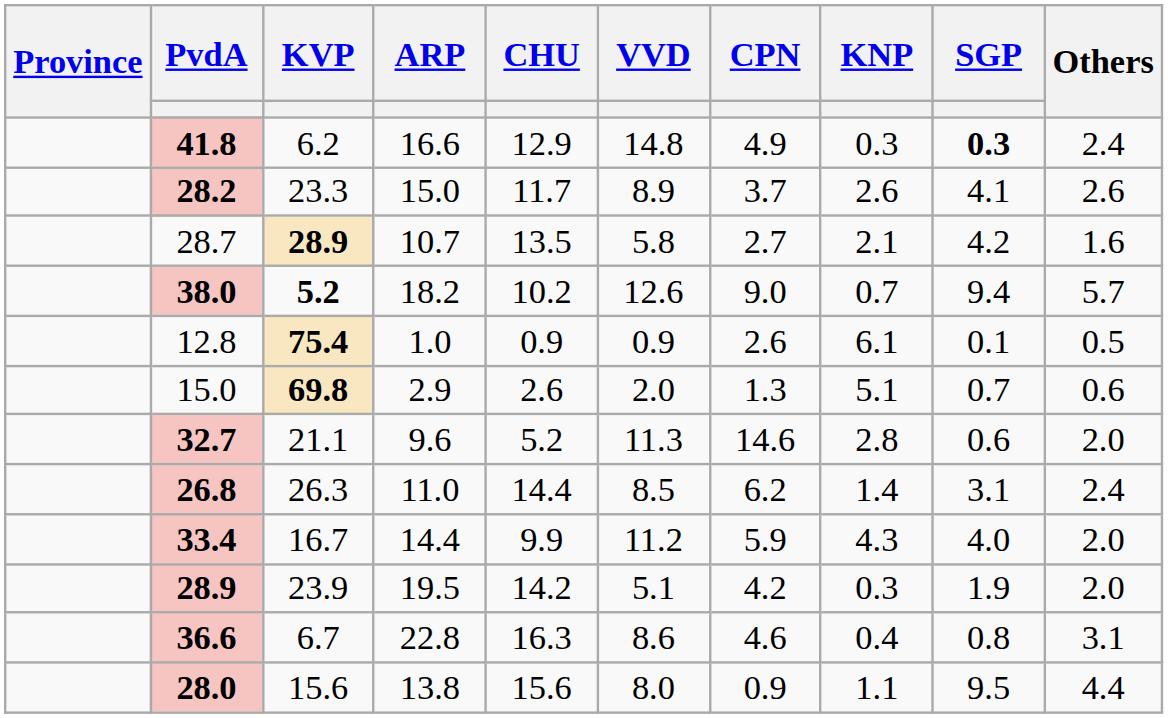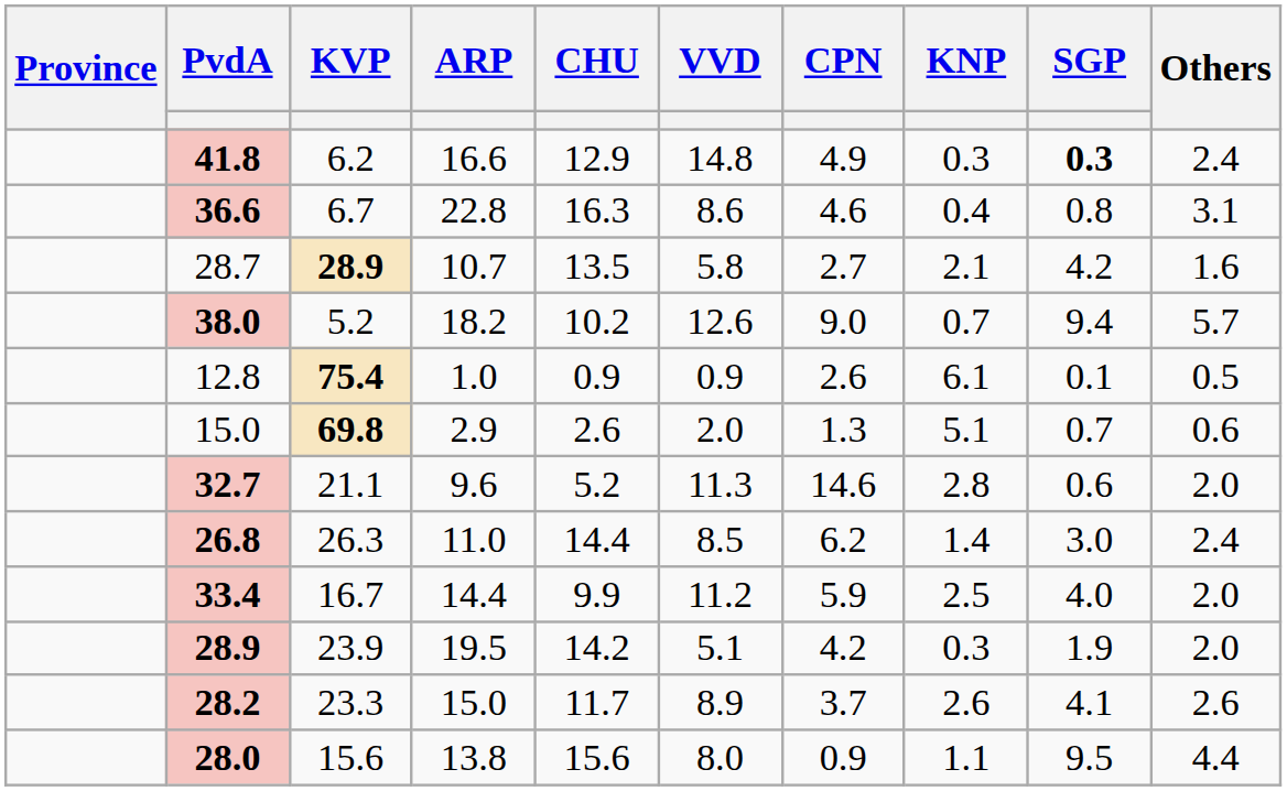rows swapped: 36.6 <-> 28.2
38.0 | KVP: bold -> normal
26.8 | SGP: 3.1 -> 3.0
33.4 | KNP: 4.3 -> 2.5
